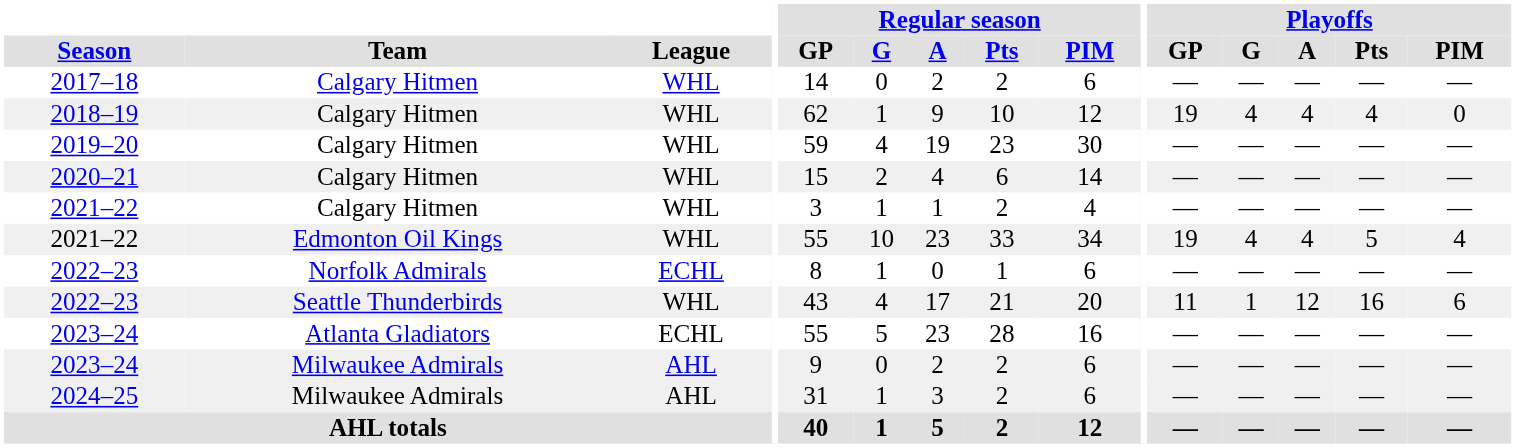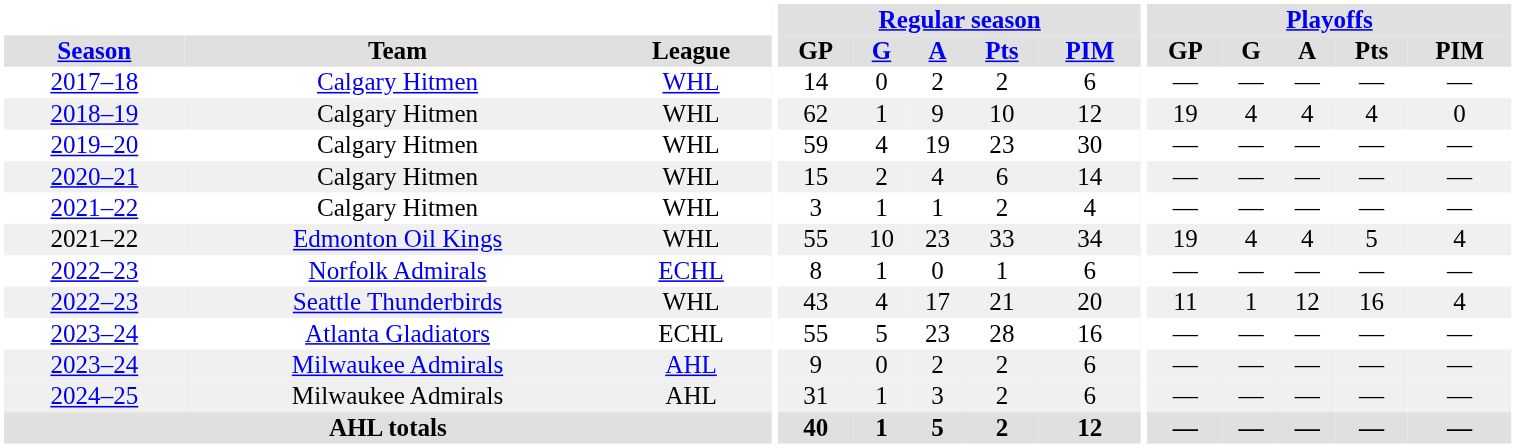2022–23 / Seattle Thunderbirds | Playoffs / PIM: 6 -> 4
